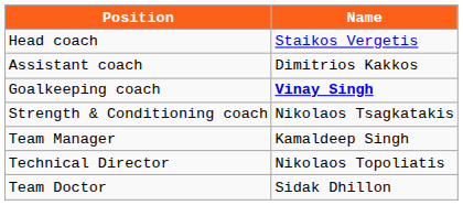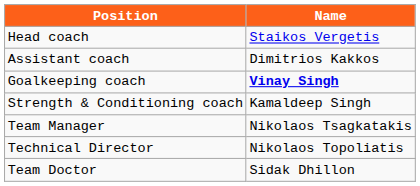Strength & Conditioning coach | Name: Nikolaos Tsagkatakis -> Kamaldeep Singh
Team Manager | Name: Kamaldeep Singh -> Nikolaos Tsagkatakis
